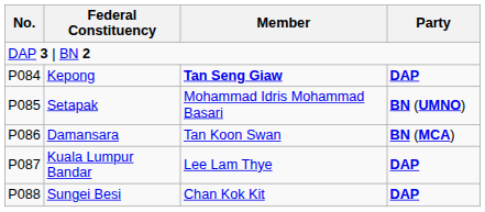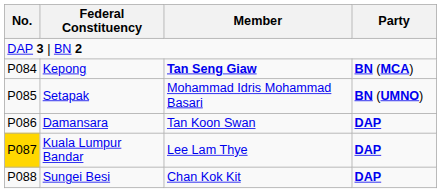Kepong | Party: DAP -> BN (MCA)
Damansara | Party: BN (MCA) -> DAP
Kuala Lumpur Bandar | No.: no background -> gold background
